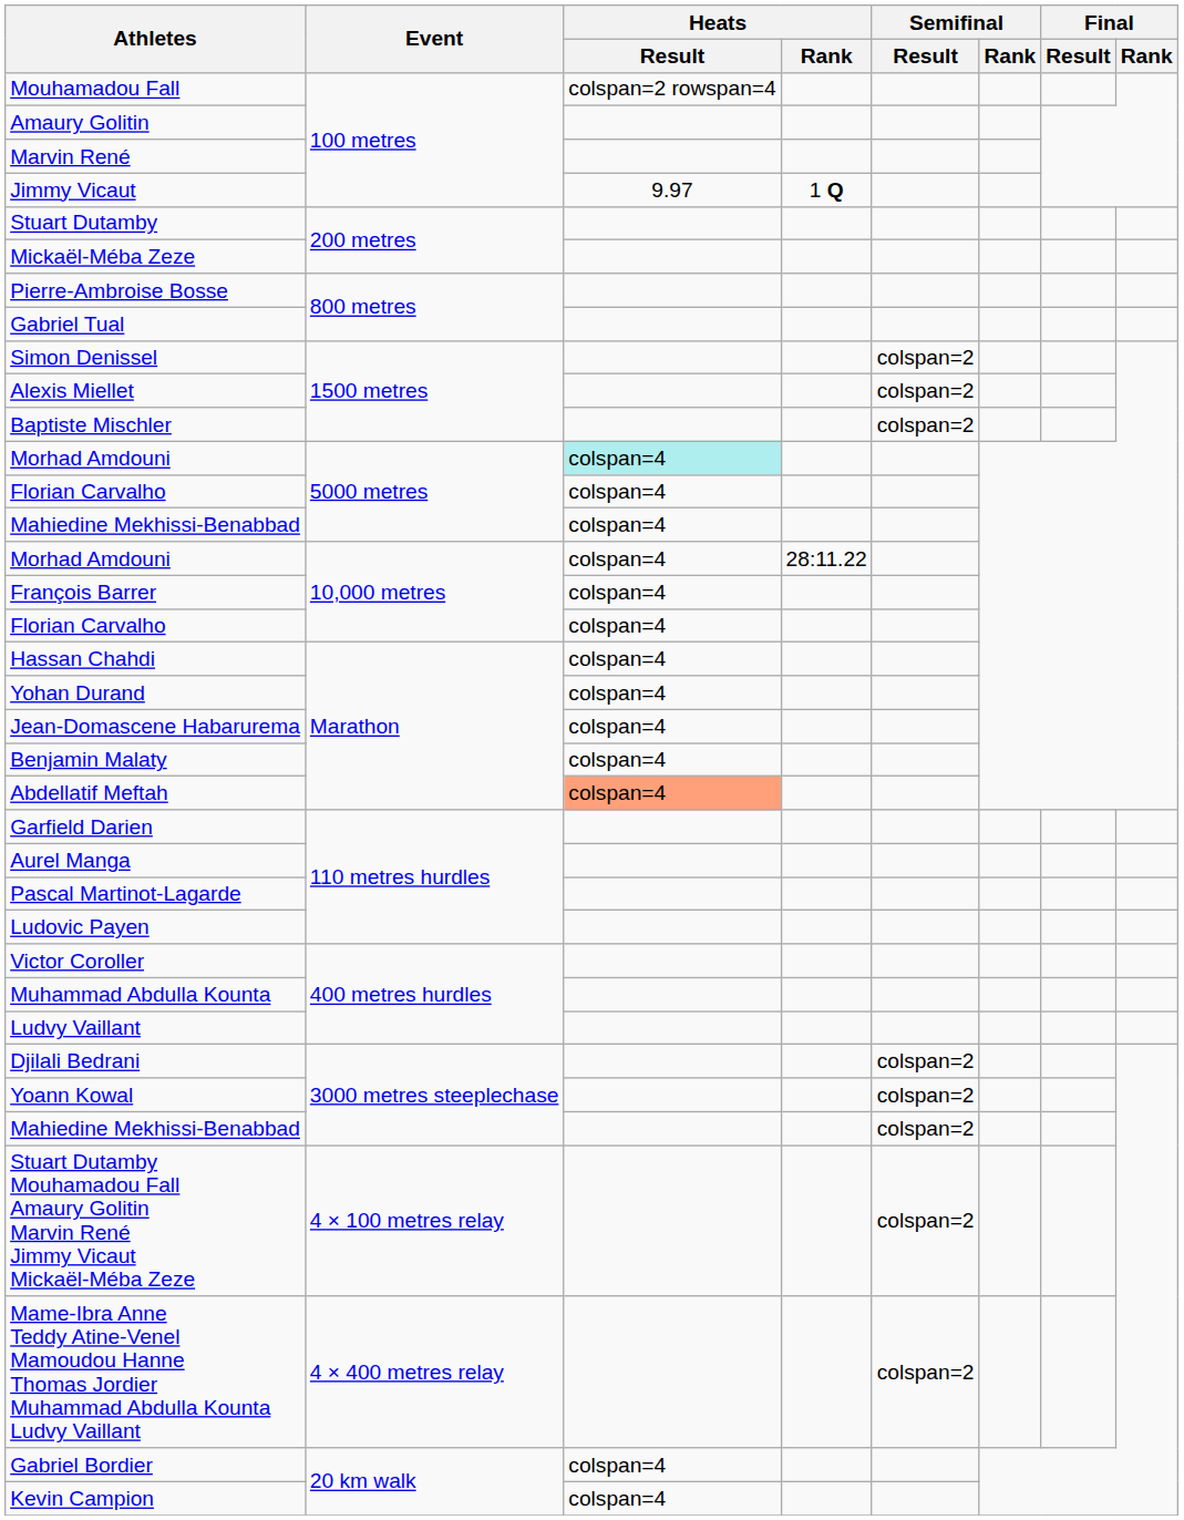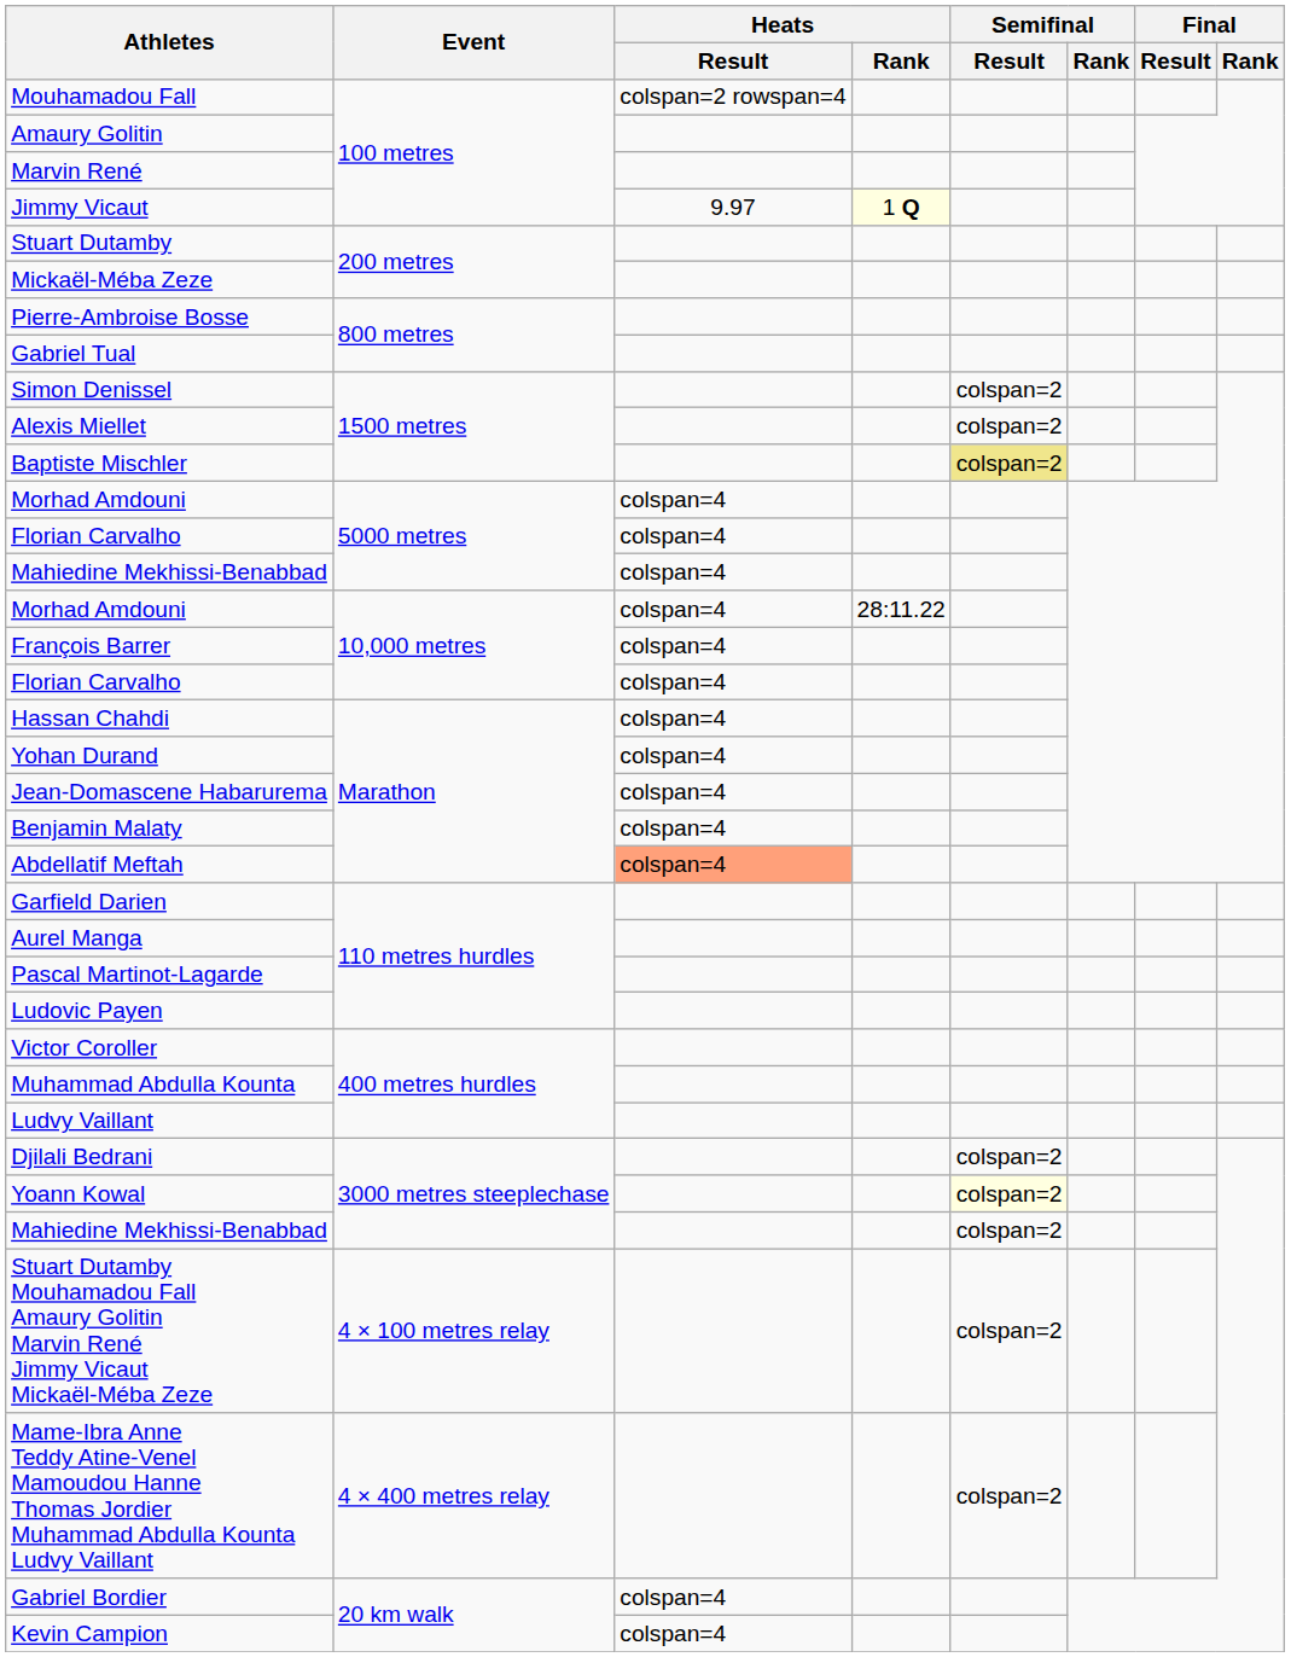Jimmy Vicaut | Heats / Rank: no background -> lightyellow background
Baptiste Mischler | Semifinal / Result: no background -> khaki background
Morhad Amdouni / 5000 metres | Heats / Result: paleturquoise background -> no background
Yoann Kowal | Semifinal / Result: no background -> lightyellow background
